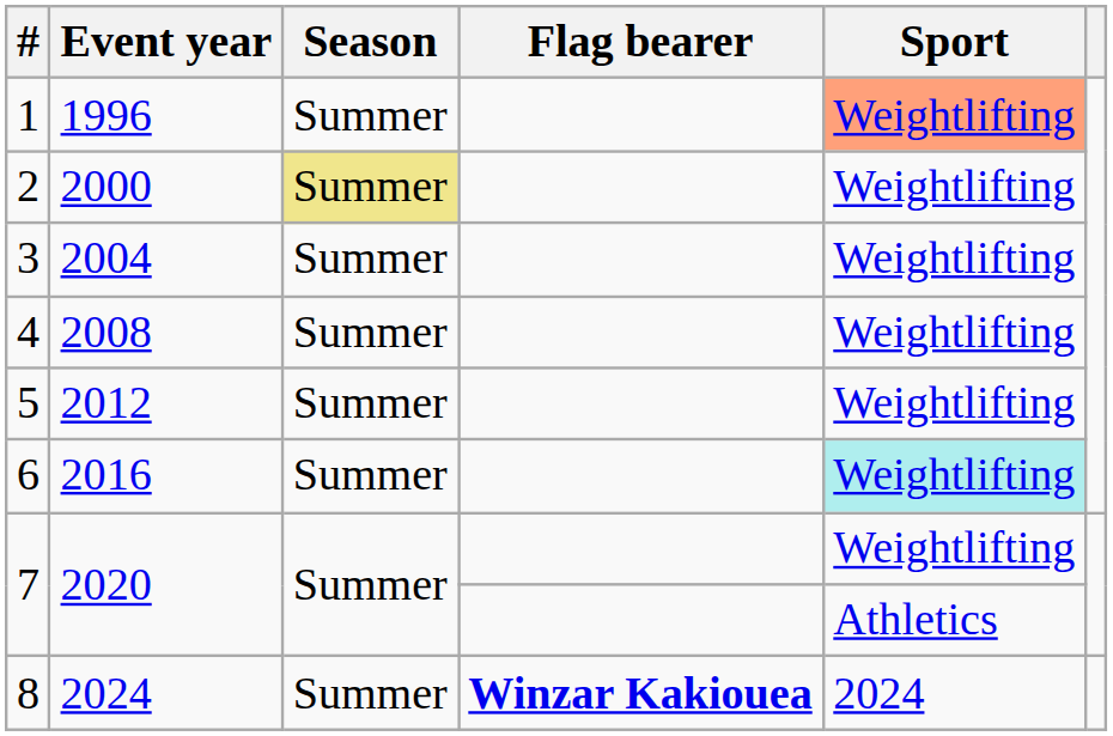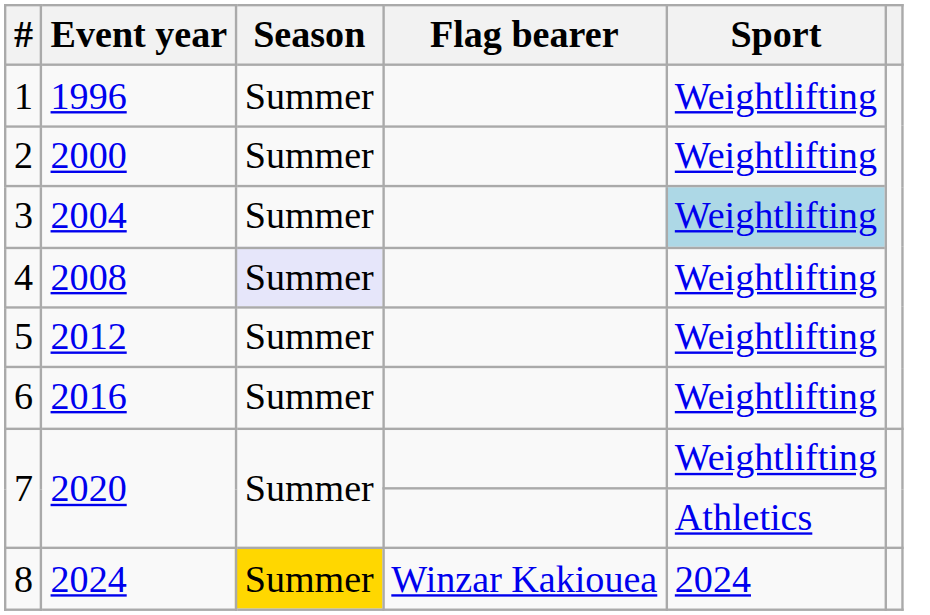1 | Sport: lightsalmon background -> no background
2 | Season: khaki background -> no background
3 | Sport: no background -> lightblue background
4 | Season: no background -> lavender background
6 | Sport: paleturquoise background -> no background
8 | Season: no background -> gold background
8 | Flag bearer: bold -> normal
